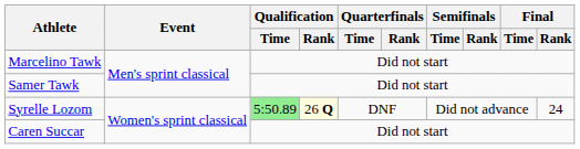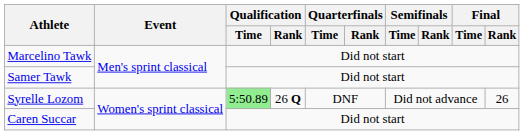Syrelle Lozom | Qualification / Rank: lightyellow background -> no background
Syrelle Lozom | Final / Rank: 24 -> 26
